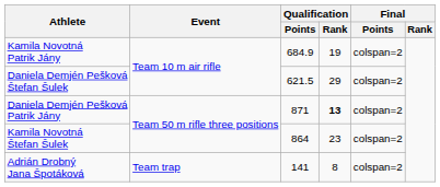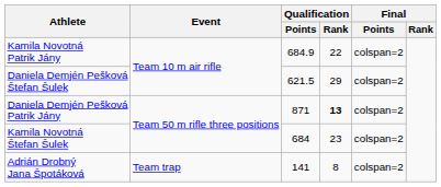Kamila Novotná Patrik Jány | Qualification / Rank: 19 -> 22
Kamila Novotná Štefan Šulek | Qualification / Points: 864 -> 684
